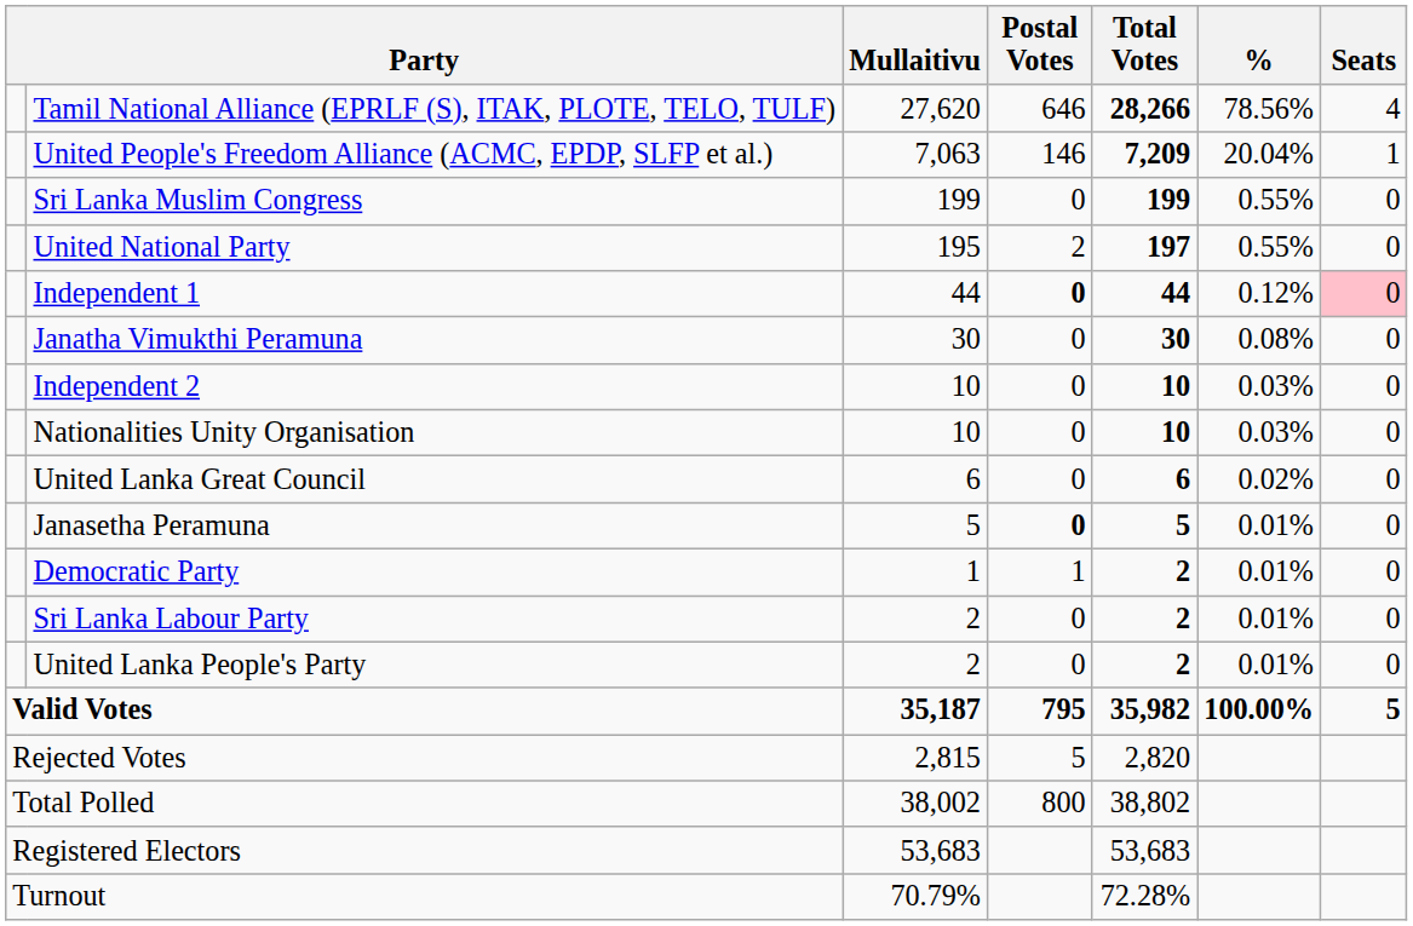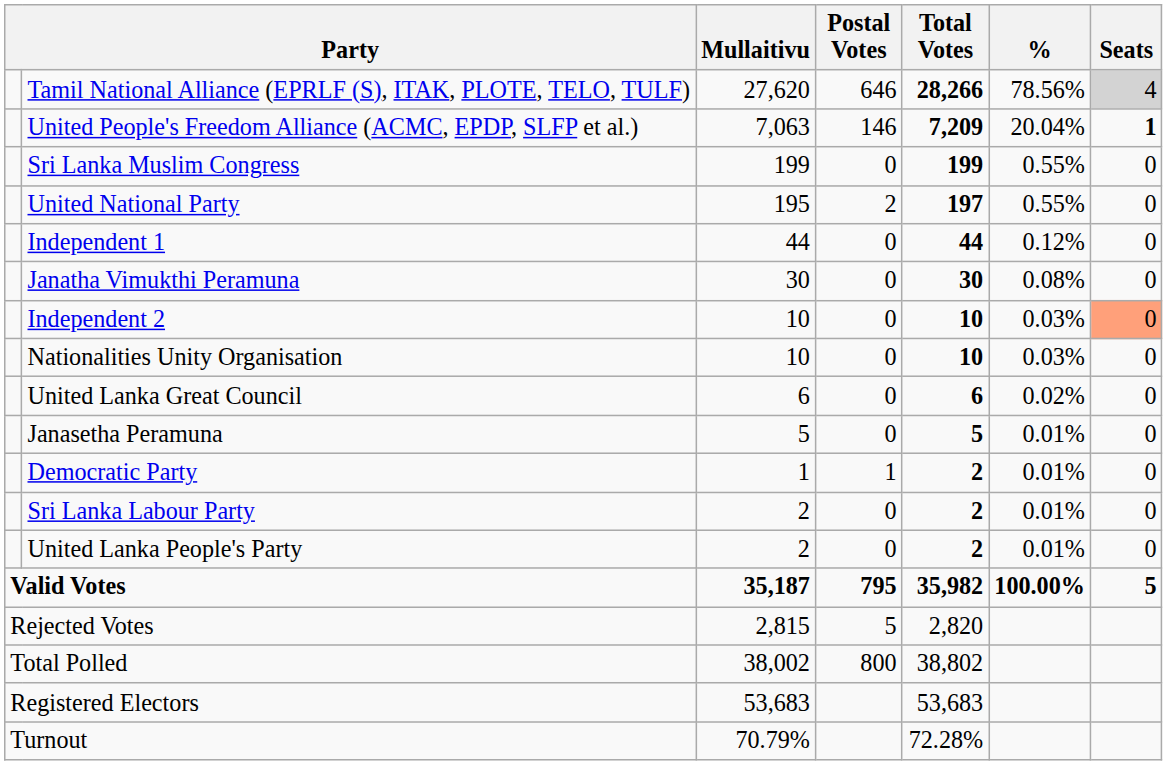Tamil National Alliance (EPRLF (S), ITAK, PLOTE, TELO, TULF) | Seats: no background -> lightgrey background
United People's Freedom Alliance (ACMC, EPDP, SLFP et al.) | Seats: normal -> bold
Independent 1 | Postal Votes: bold -> normal
Independent 1 | Seats: pink background -> no background
Independent 2 | Seats: no background -> lightsalmon background
Janasetha Peramuna | Postal Votes: bold -> normal
